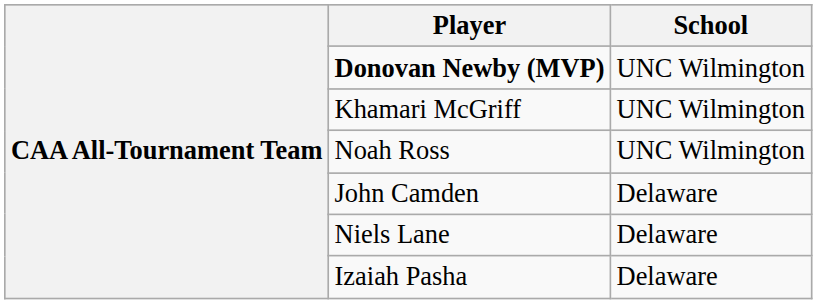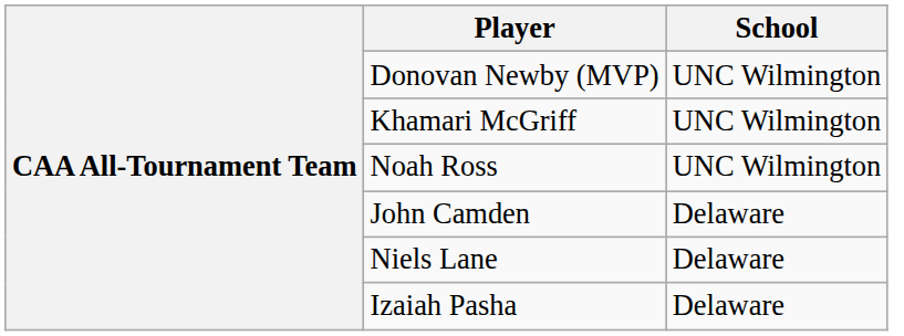row 2 | Player: bold -> normal
